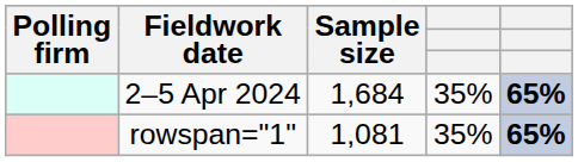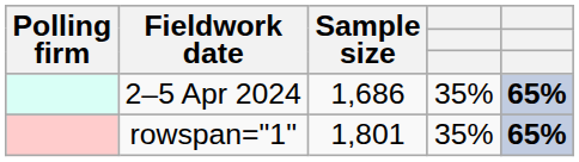2–5 Apr 2024 | Sample size: 1,684 -> 1,686
rowspan="1" | Sample size: 1,081 -> 1,801
